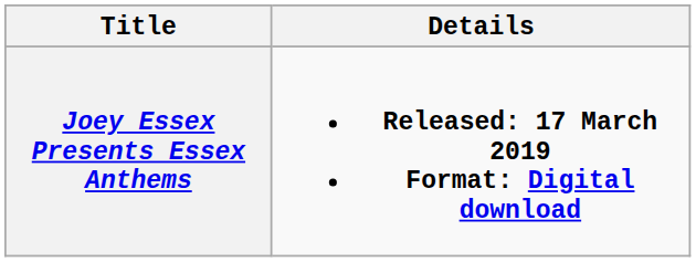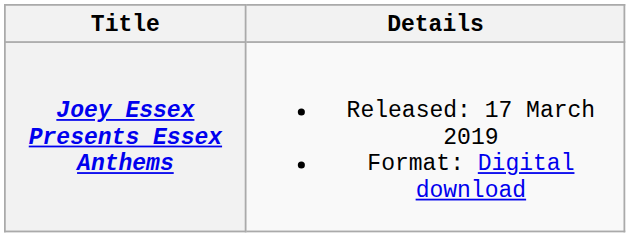Joey Essex Presents Essex Anthems | Details: bold -> normal
